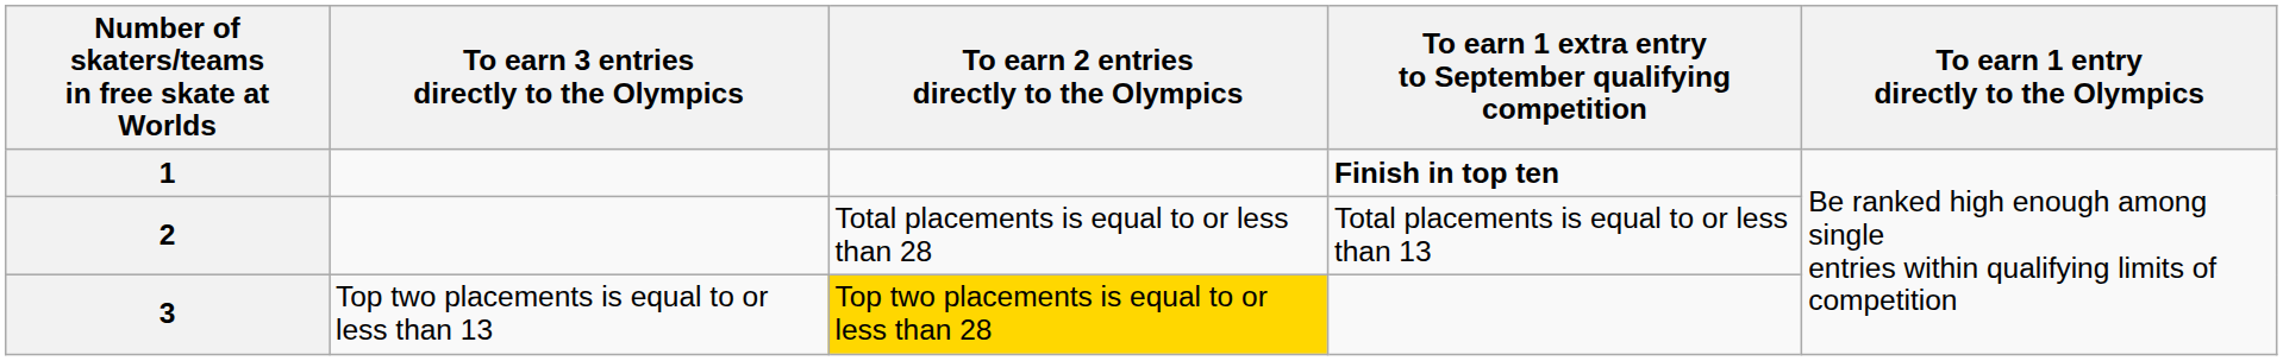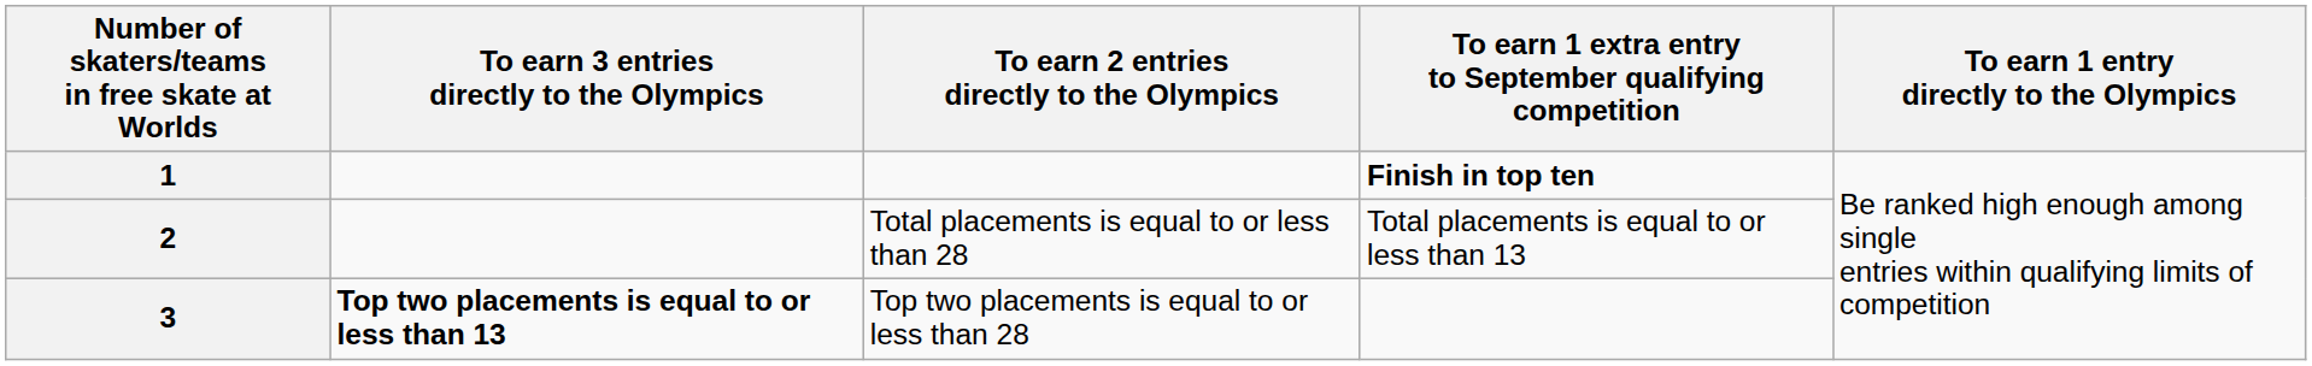3 | To earn 3 entries directly to the Olympics: normal -> bold
3 | To earn 2 entries directly to the Olympics: gold background -> no background
